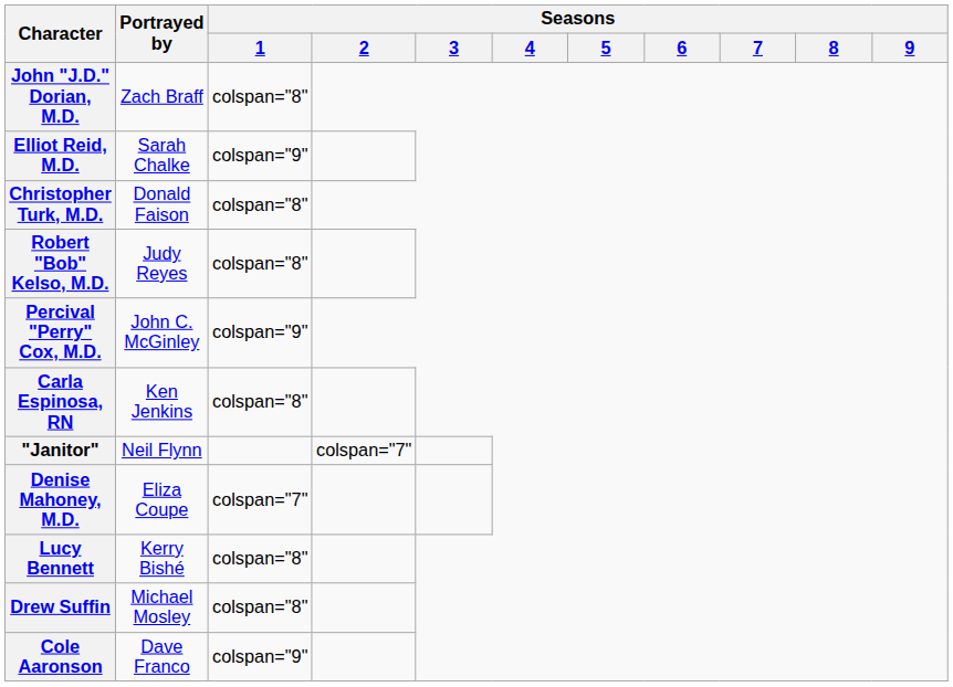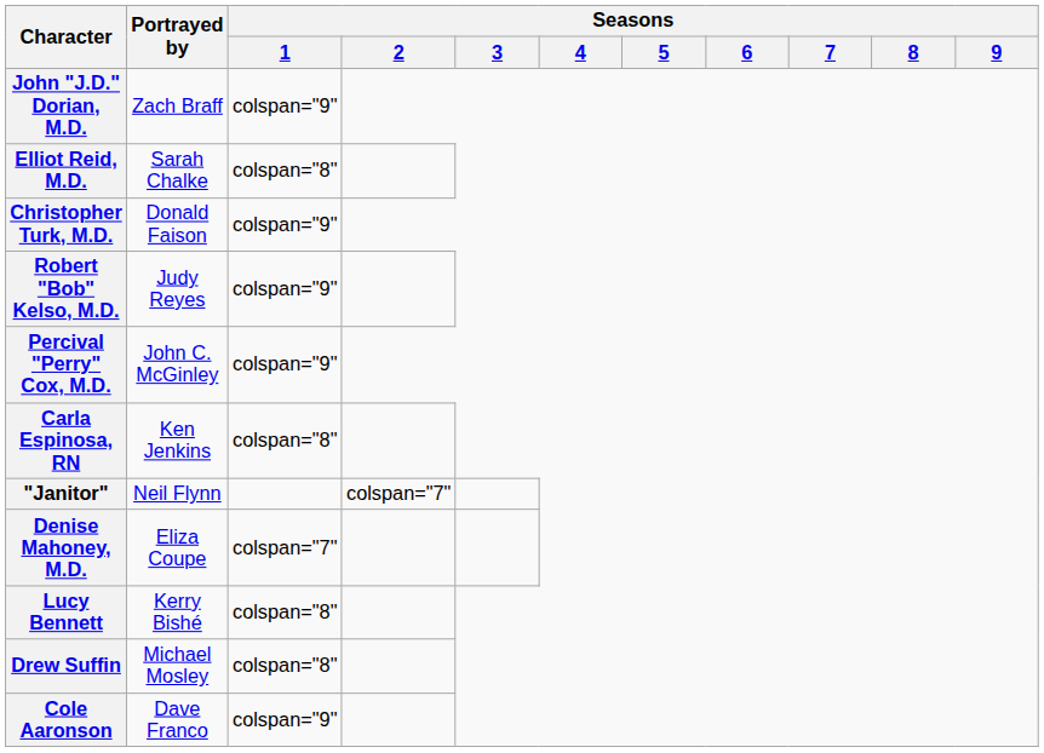John "J.D." Dorian, M.D. | Seasons / 1: colspan="8" -> colspan="9"
Elliot Reid, M.D. | Seasons / 1: colspan="9" -> colspan="8"
Christopher Turk, M.D. | Seasons / 1: colspan="8" -> colspan="9"
Robert "Bob" Kelso, M.D. | Seasons / 1: colspan="8" -> colspan="9"
